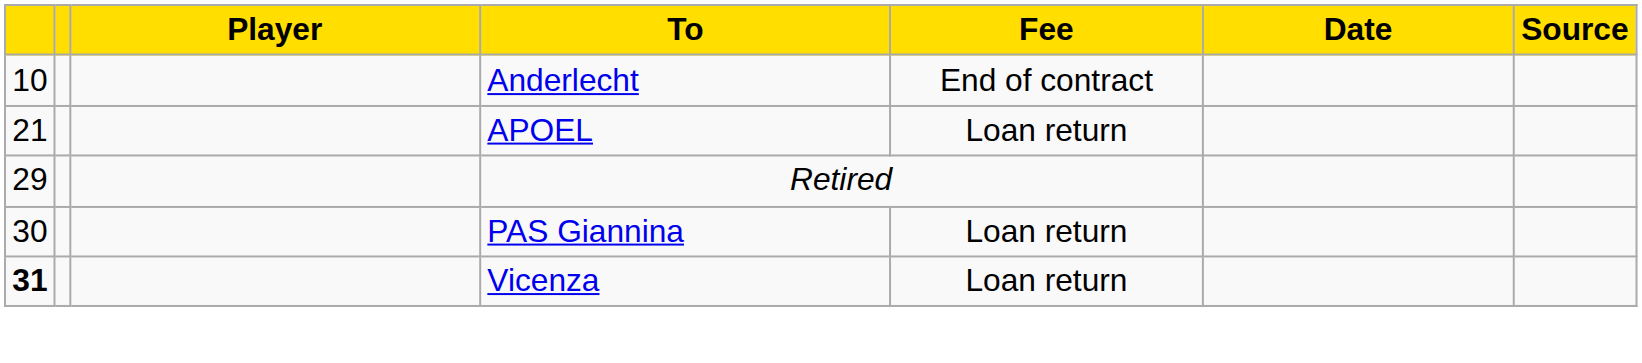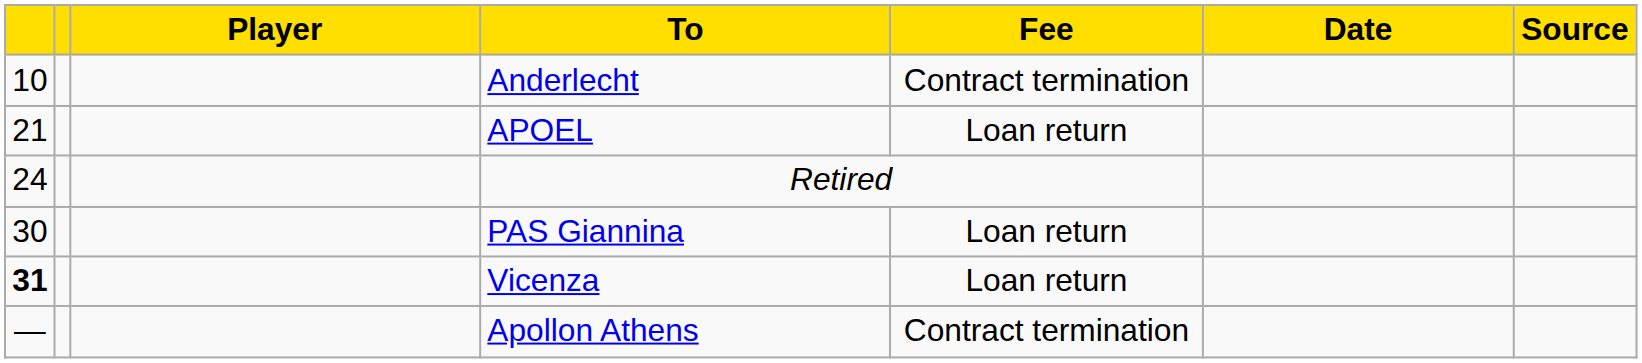Anderlecht | Fee: End of contract -> Contract termination
Retired | column 1: 29 -> 24
+ row: — | Apollon Athens | Contract termination
